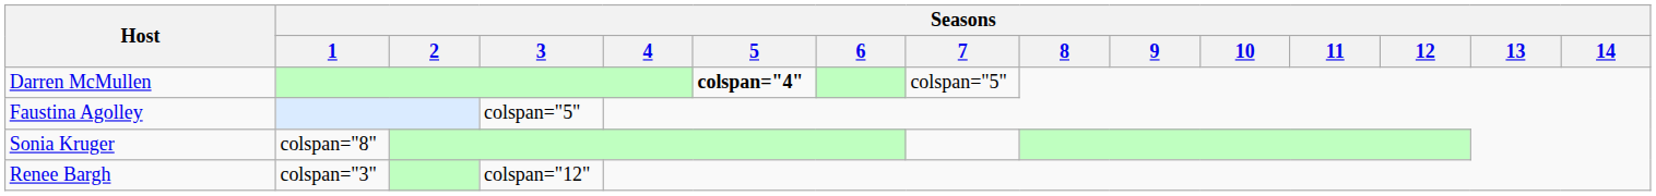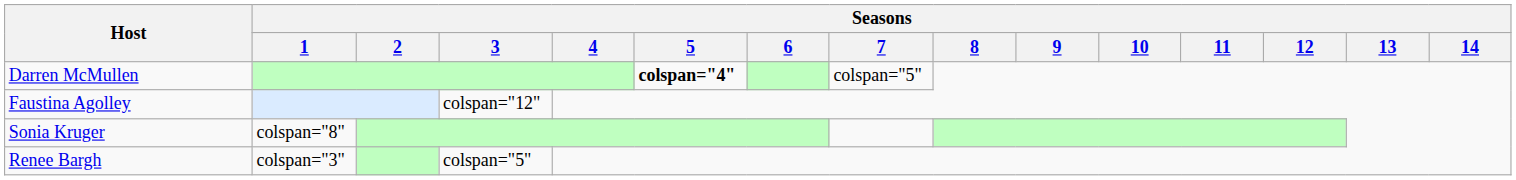Faustina Agolley | Seasons / 3: colspan="5" -> colspan="12"
Renee Bargh | Seasons / 3: colspan="12" -> colspan="5"
